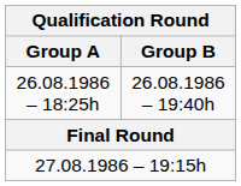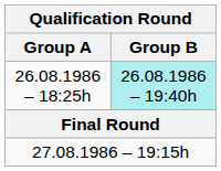26.08.1986 – 18:25h | Group B: no background -> paleturquoise background
